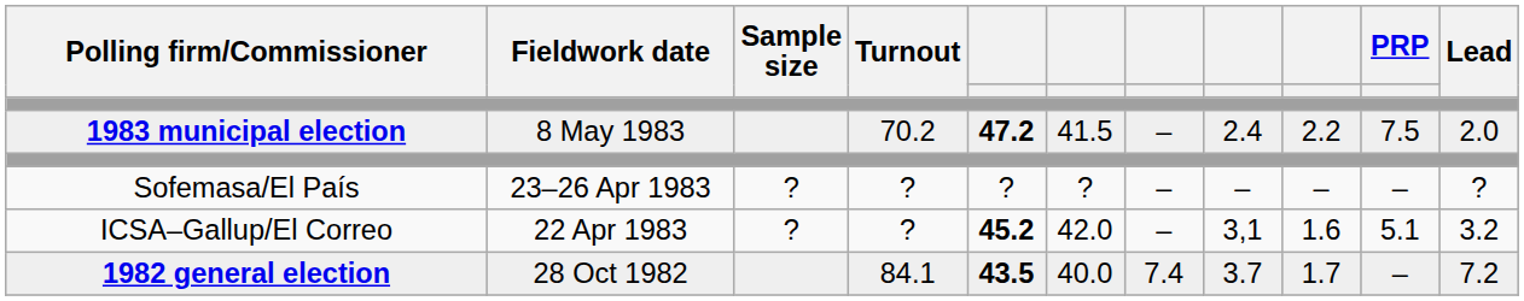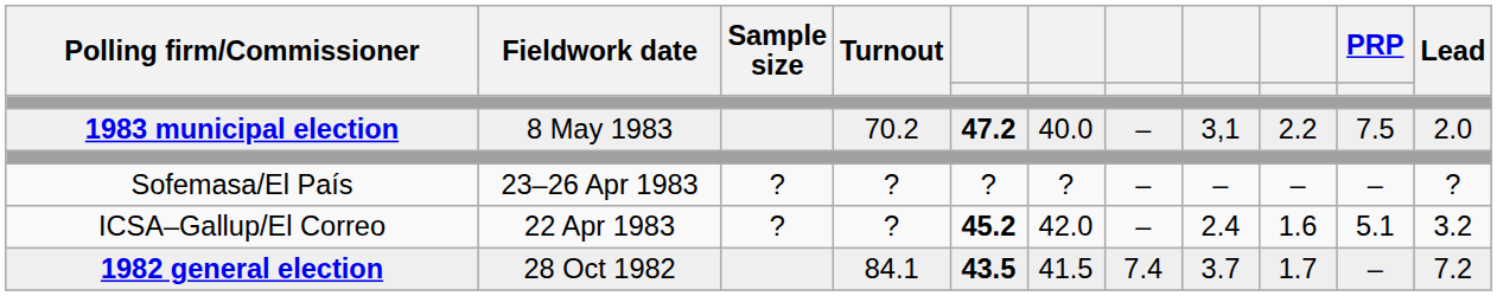1983 municipal election | column 6: 41.5 -> 40.0
1983 municipal election | column 8: 2.4 -> 3,1
ICSA–Gallup/El Correo | column 8: 3,1 -> 2.4
1982 general election | column 6: 40.0 -> 41.5
